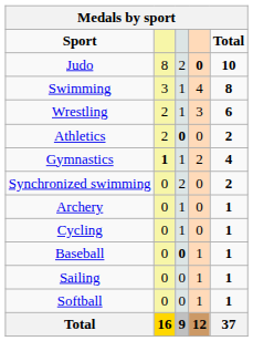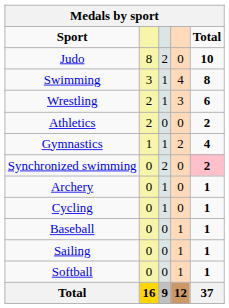Judo | column 4: bold -> normal
Athletics | column 3: bold -> normal
Gymnastics | column 2: bold -> normal
Synchronized swimming | Total: no background -> pink background
Baseball | column 3: bold -> normal
